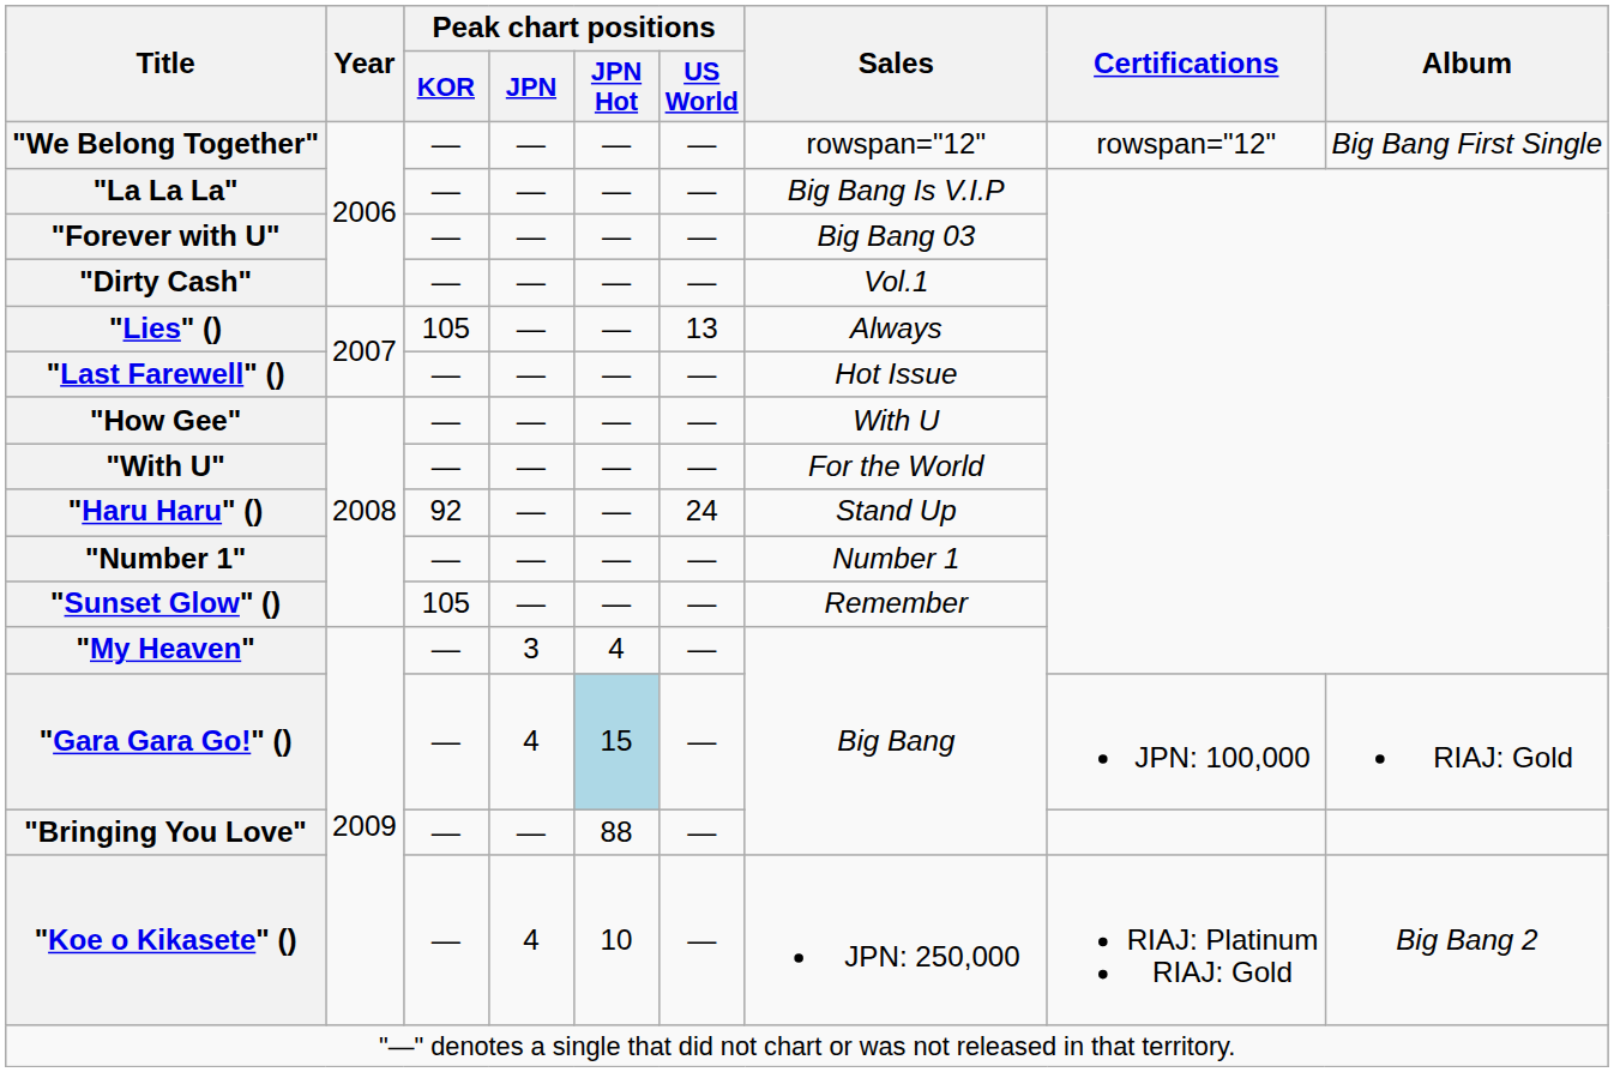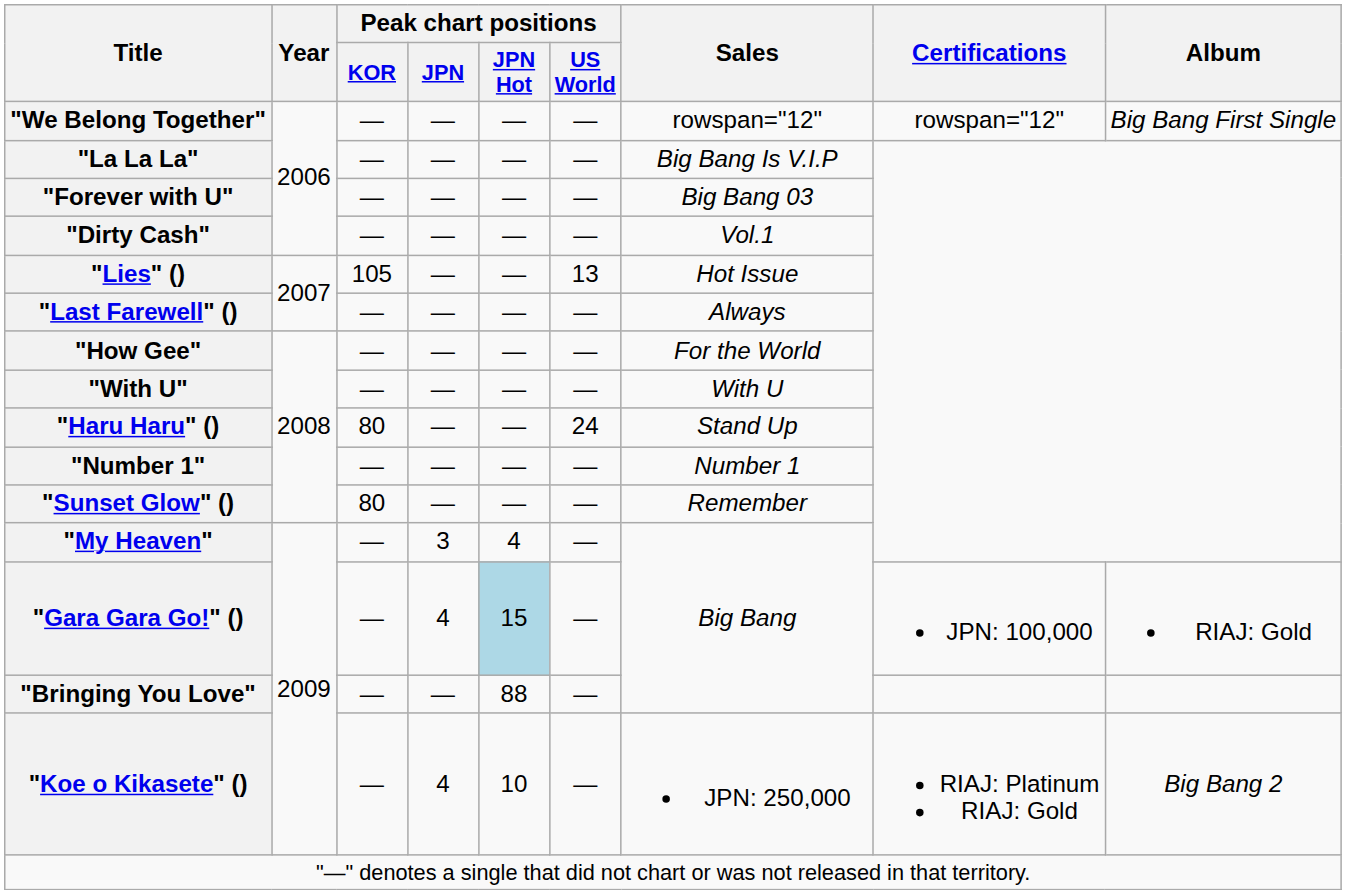"Lies" () | Sales: Always -> Hot Issue
"Last Farewell" () | Sales: Hot Issue -> Always
"How Gee" | Sales: With U -> For the World
"With U" | Sales: For the World -> With U
"Haru Haru" () | Peak chart positions / KOR: 92 -> 80
"Sunset Glow" () | Peak chart positions / KOR: 105 -> 80
